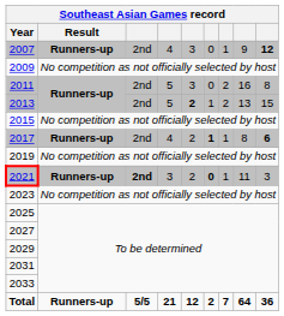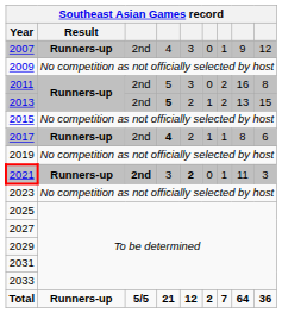2007 | column 9: bold -> normal
2013 | column 4: normal -> bold
2013 | column 5: bold -> normal
2017 | column 4: normal -> bold
2017 | column 6: bold -> normal
2017 | column 9: bold -> normal
2021 | column 5: normal -> bold
2021 | column 6: bold -> normal
